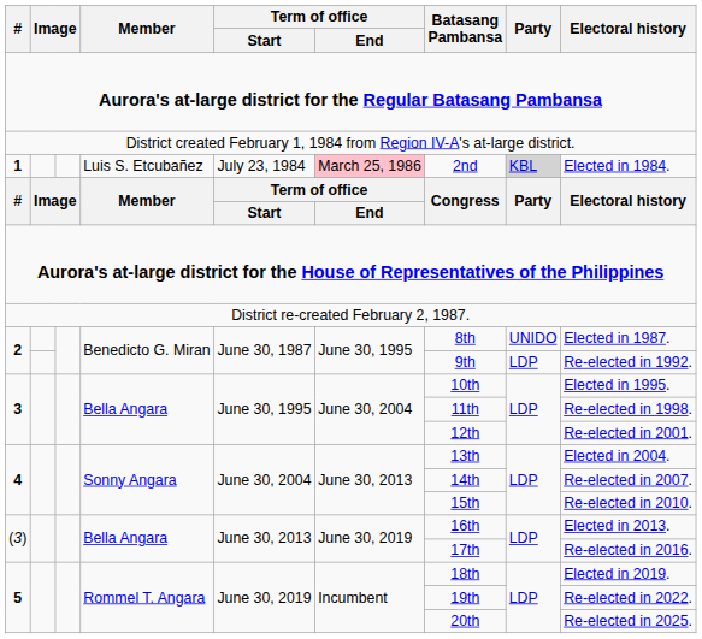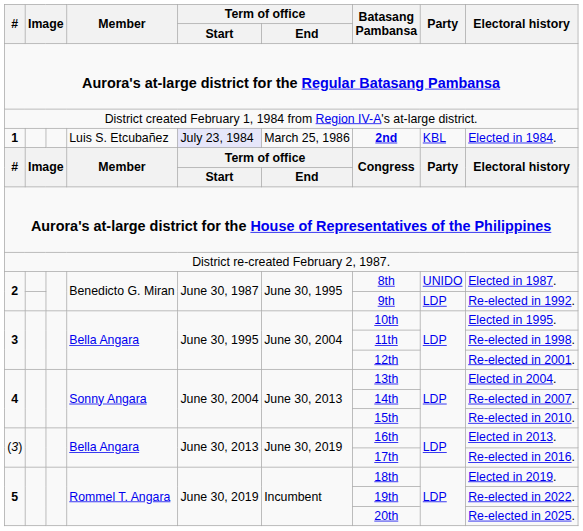1 | Term of office / Start: no background -> lavender background
1 | Term of office / End: pink background -> no background
1 | Batasang Pambansa: normal -> bold
1 | Party: lightgrey background -> no background
